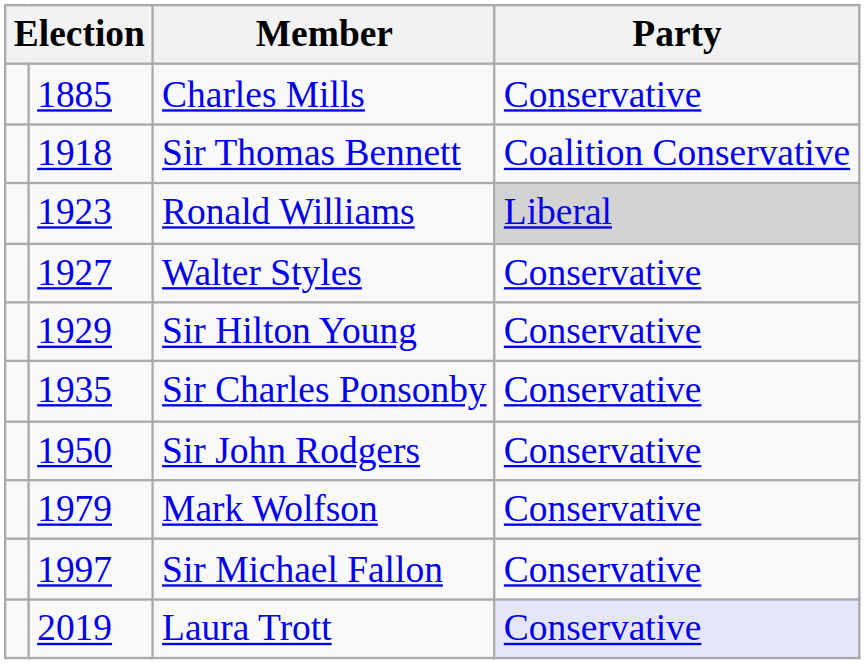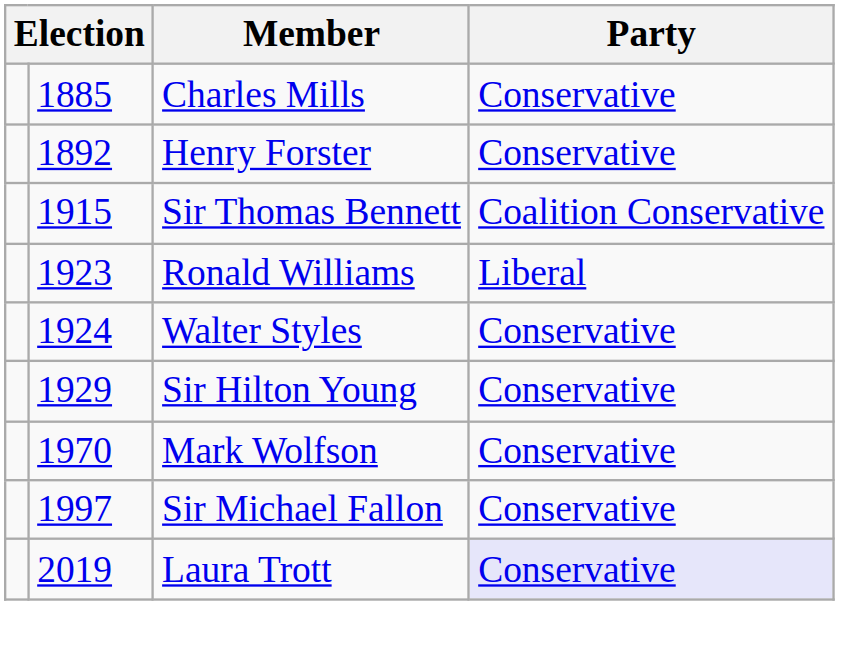+ row: 1892 | Henry Forster | Conservative
Sir Thomas Bennett | column 2: 1918 -> 1915
Ronald Williams | Party: lightgrey background -> no background
Walter Styles | column 2: 1927 -> 1924
- row: 1935 | Sir Charles Ponsonby | Conservative
- row: 1950 | Sir John Rodgers | Conservative
Mark Wolfson | column 2: 1979 -> 1970
